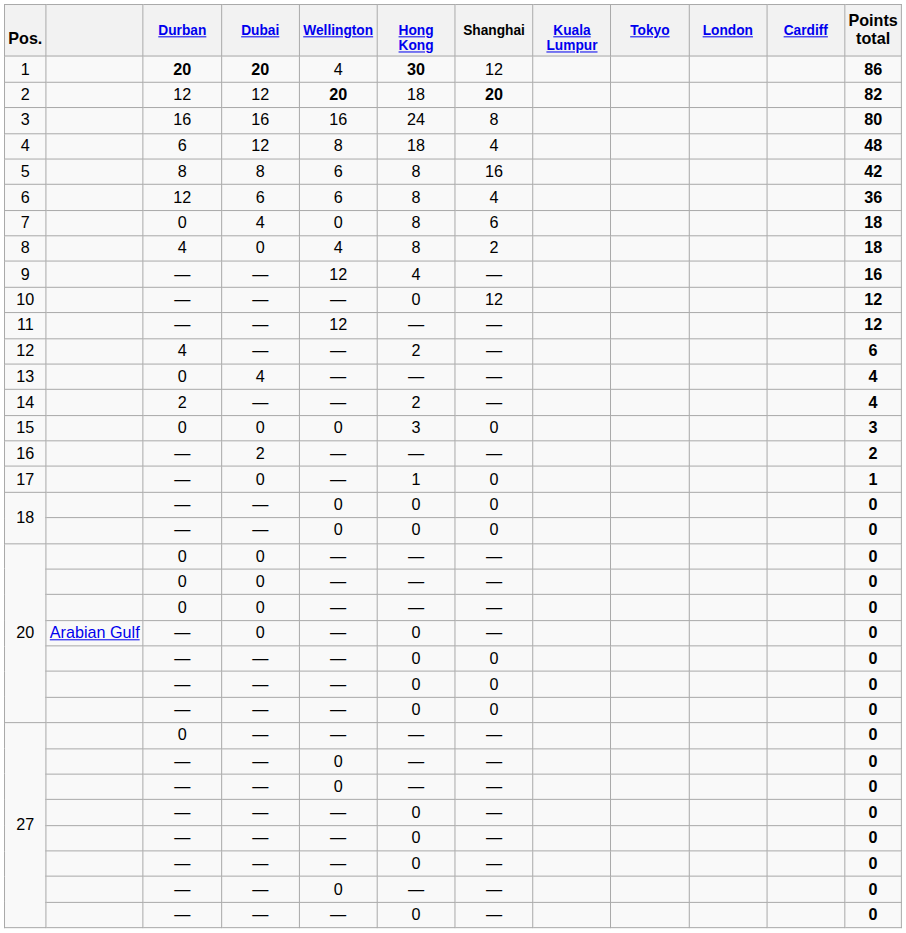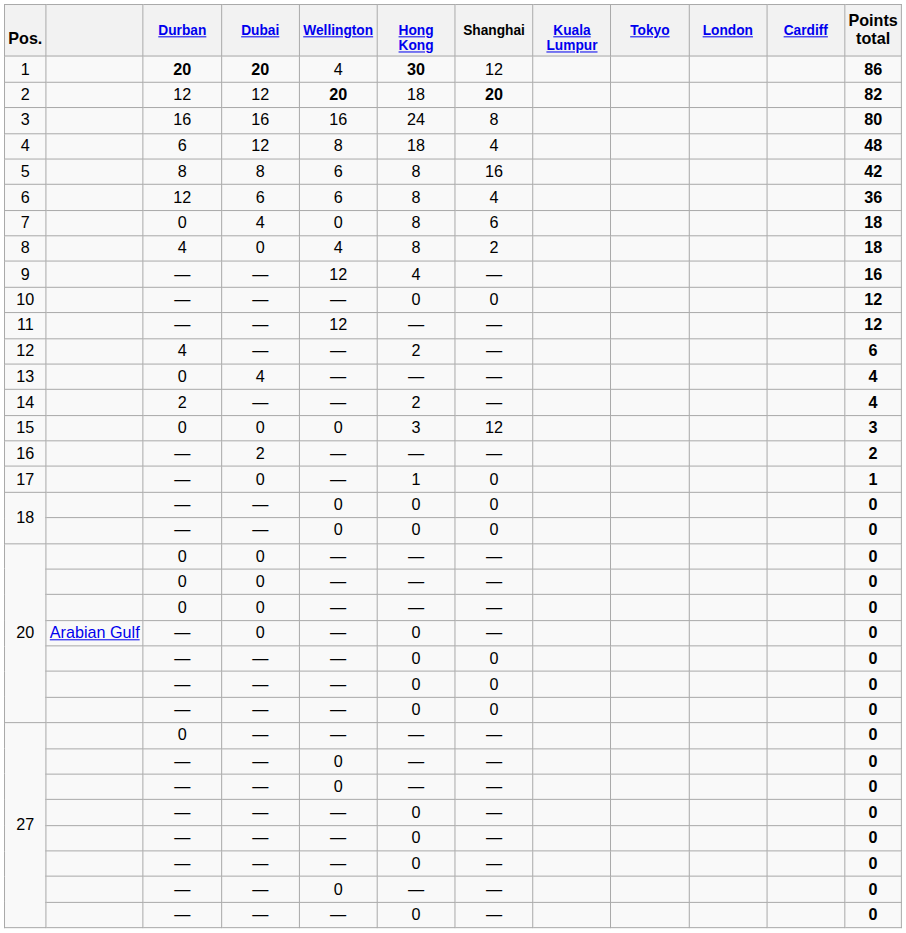10 | Shanghai: 12 -> 0
15 | Shanghai: 0 -> 12
